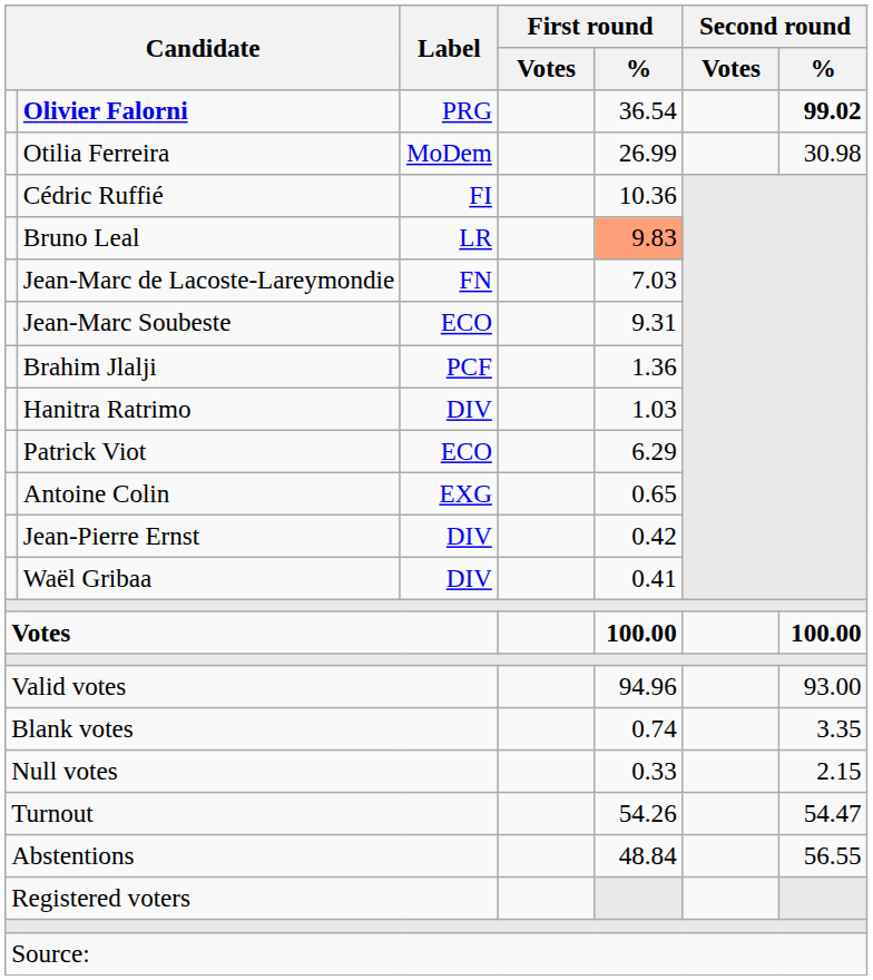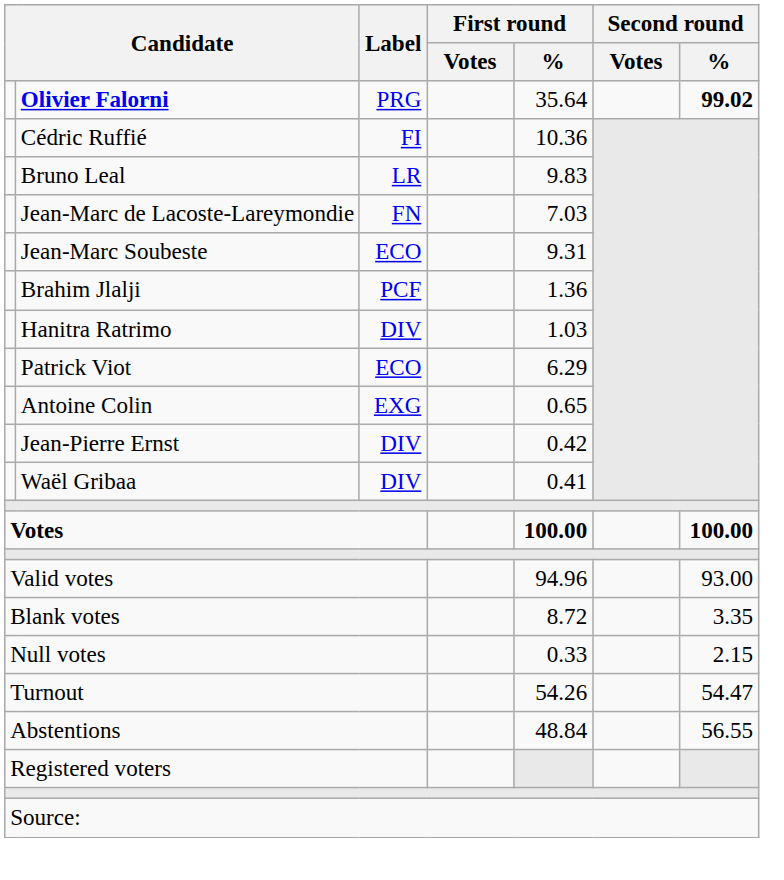Olivier Falorni | First round / %: 36.54 -> 35.64
- row: Otilia Ferreira | MoDem | 26.99 | 30.98
Bruno Leal | First round / %: lightsalmon background -> no background
Blank votes | First round / %: 0.74 -> 8.72
